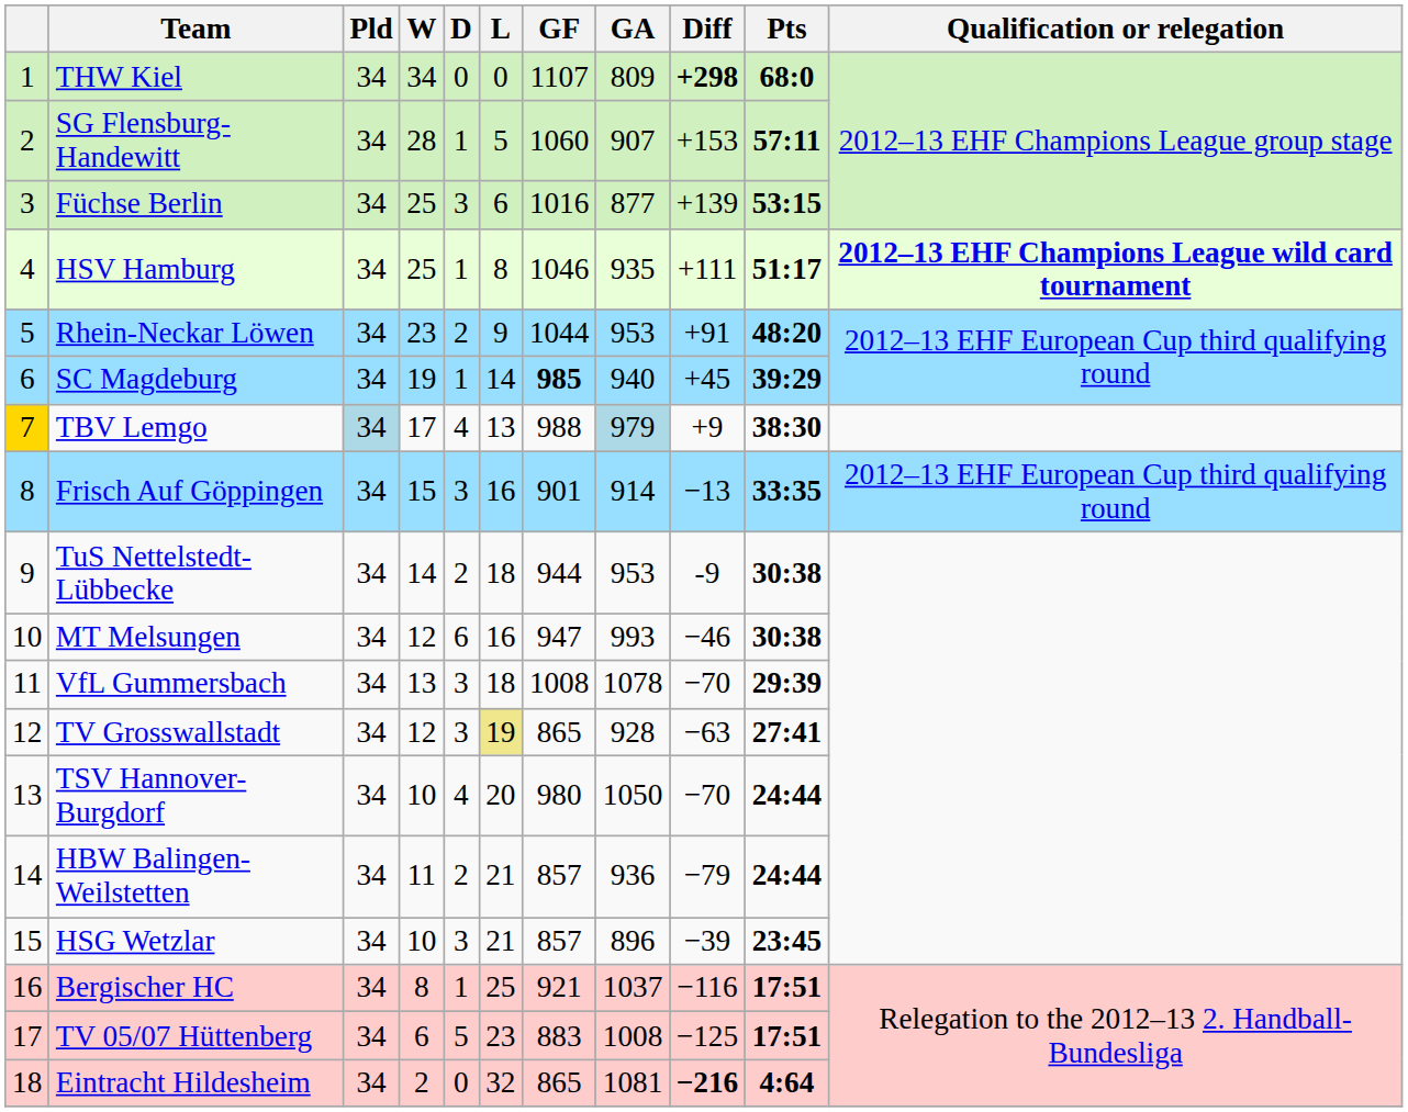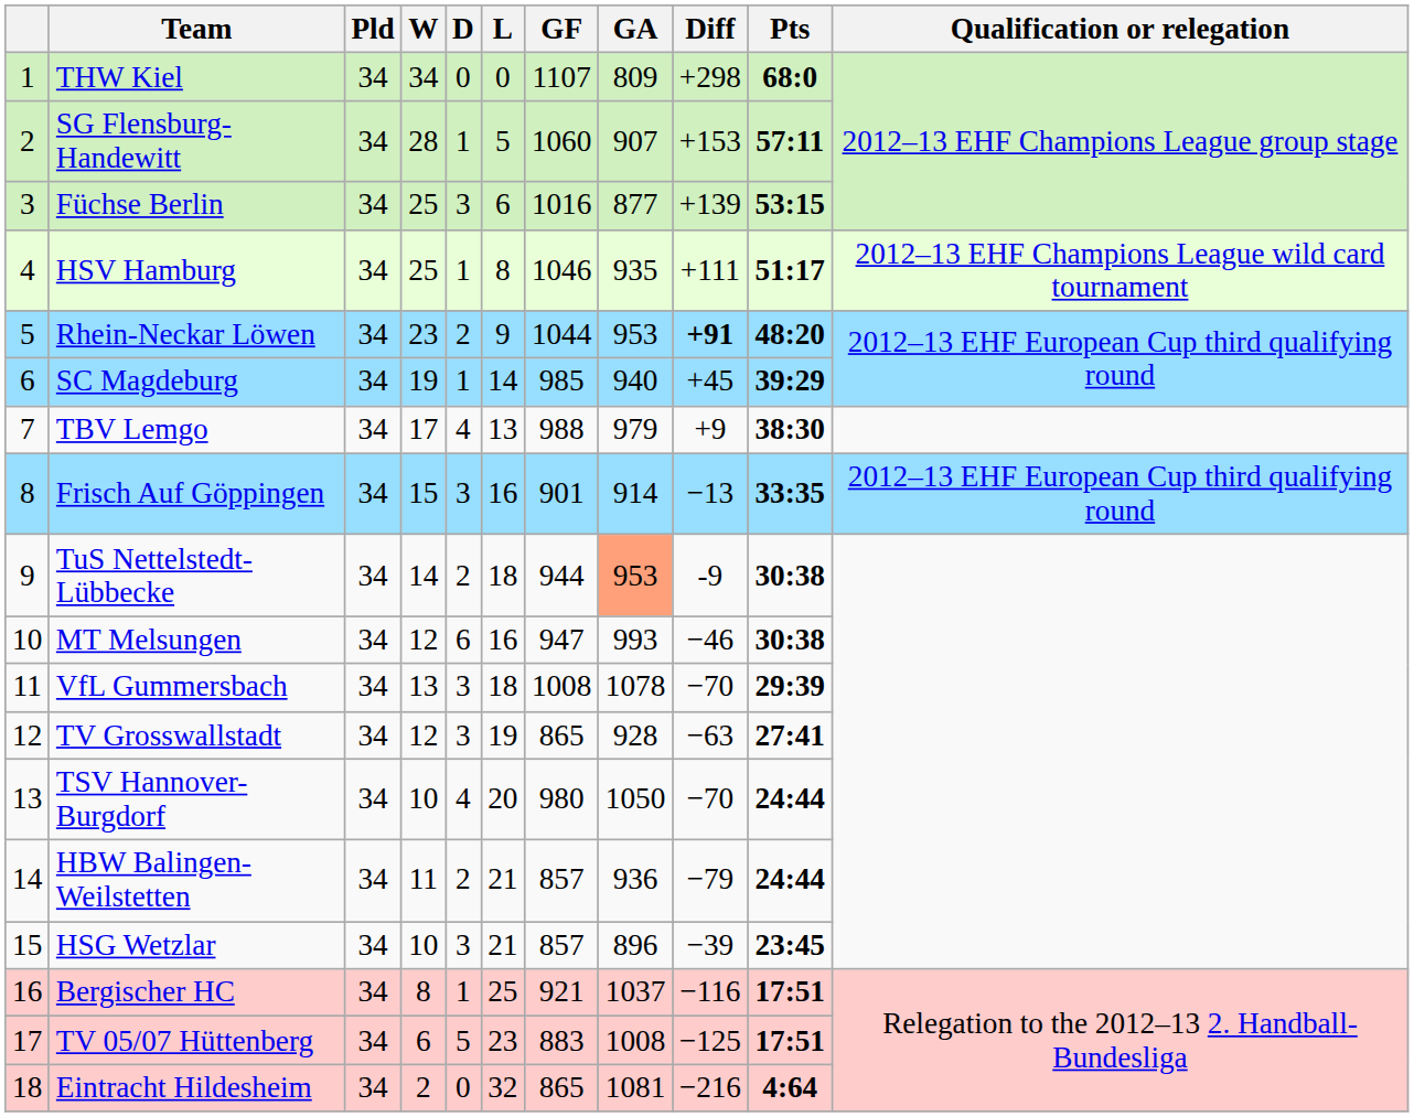THW Kiel | Diff: bold -> normal
HSV Hamburg | Qualification or relegation: bold -> normal
Rhein-Neckar Löwen | Diff: normal -> bold
SC Magdeburg | GF: bold -> normal
TBV Lemgo | column 1: gold background -> no background
TBV Lemgo | Pld: lightblue background -> no background
TBV Lemgo | GA: lightblue background -> no background
TuS Nettelstedt-Lübbecke | GA: no background -> lightsalmon background
TV Grosswallstadt | L: khaki background -> no background
Eintracht Hildesheim | Diff: bold -> normal
